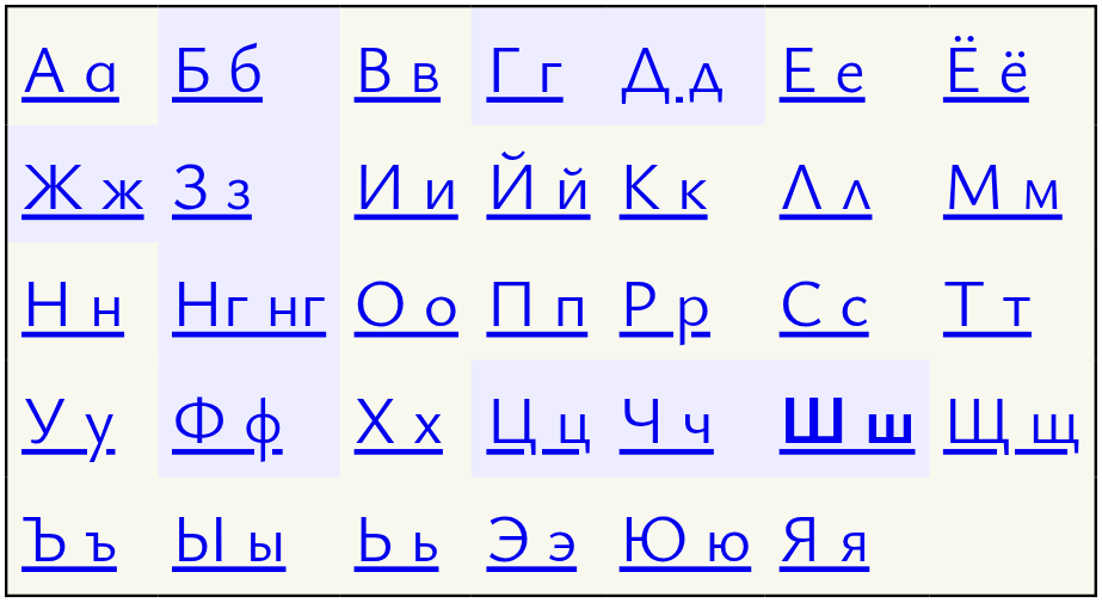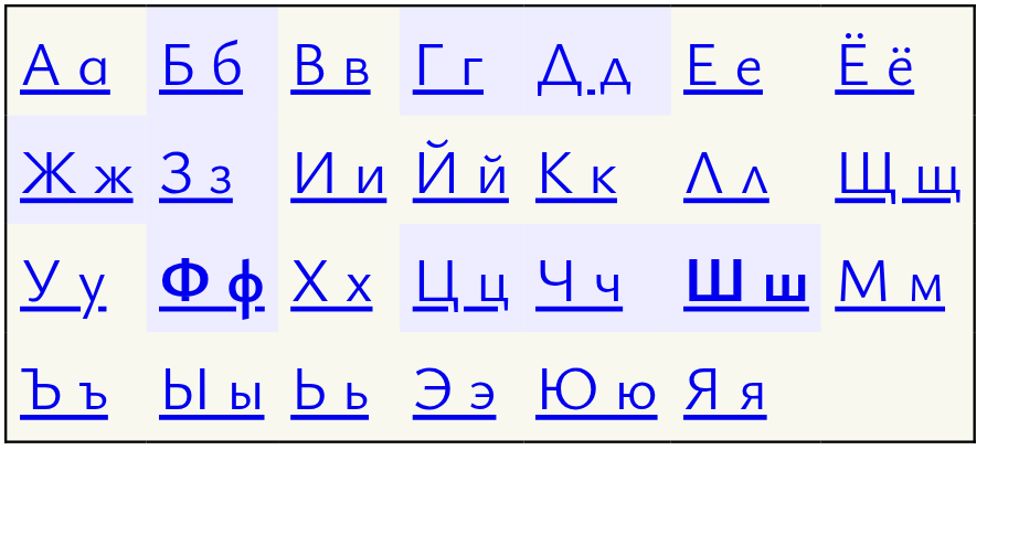Ж ж | column 7: М м -> Щ щ
- row: Н н | Нг нг | О о | П п | Р р | С с | Т т
У у | column 2: normal -> bold
У у | column 7: Щ щ -> М м
